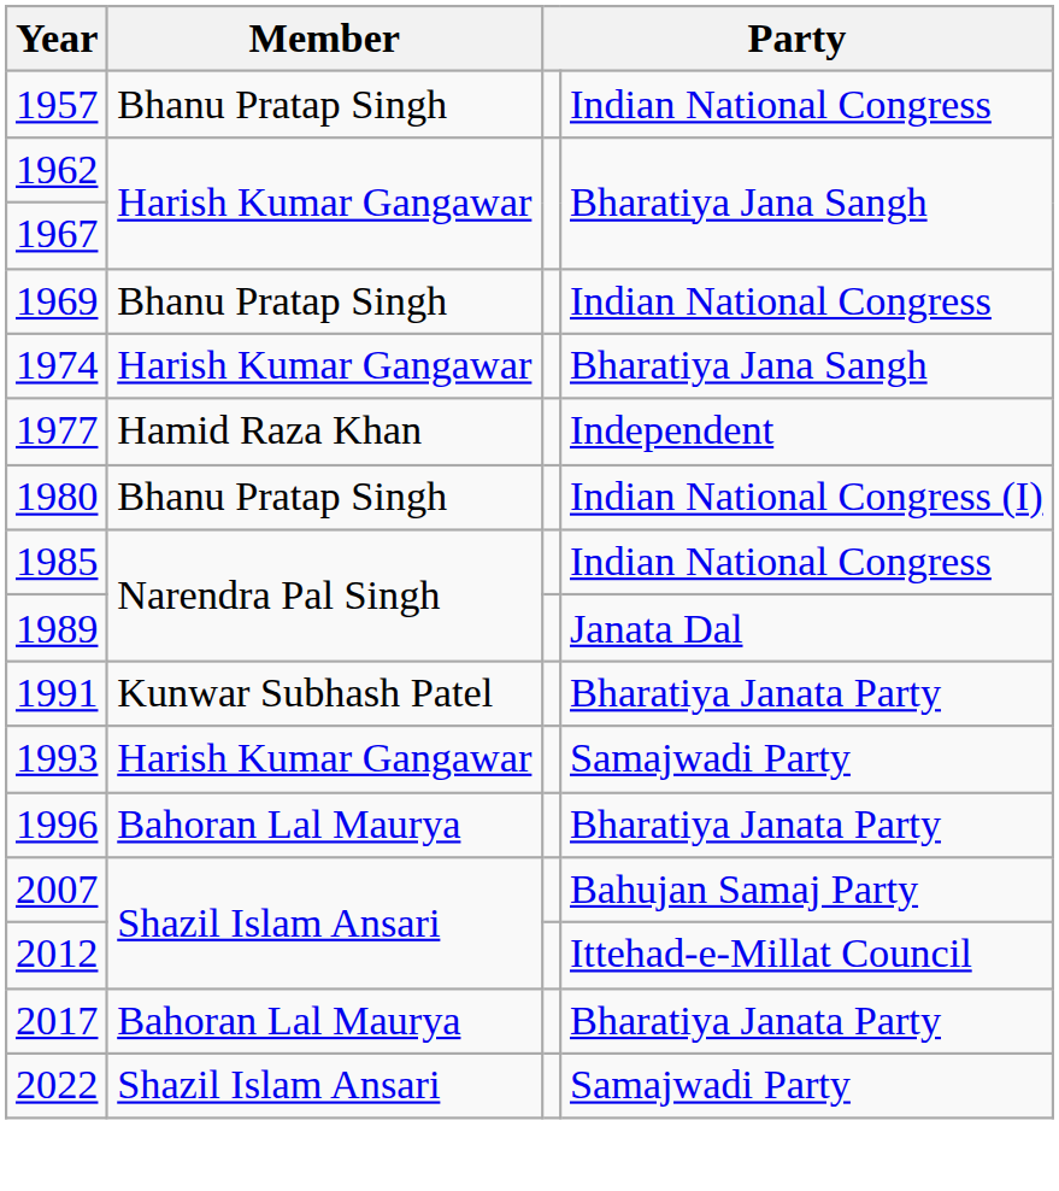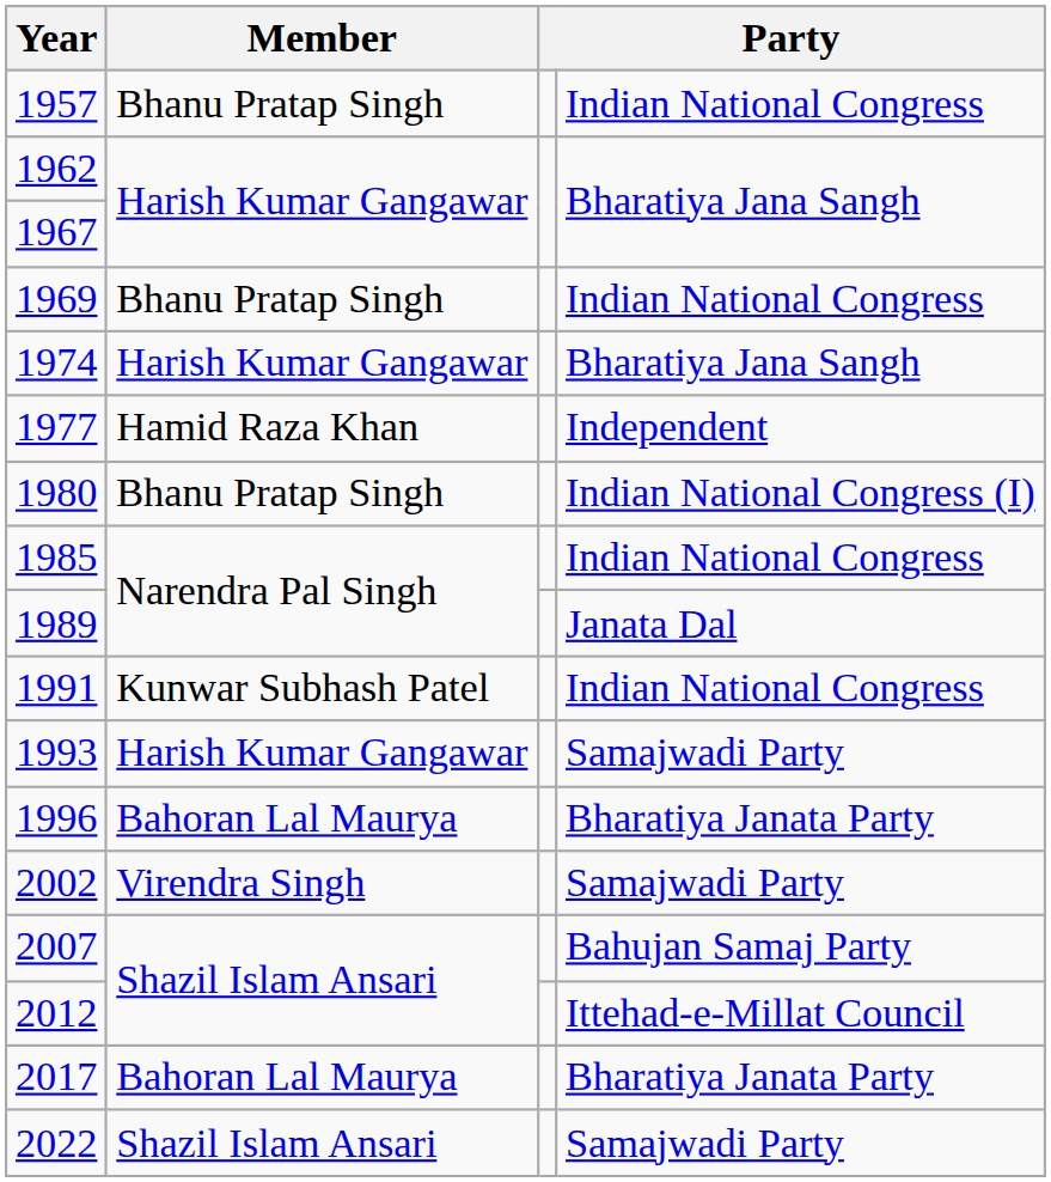1991 | column 4: Bharatiya Janata Party -> Indian National Congress
+ row: 2002 | Virendra Singh | Samajwadi Party
